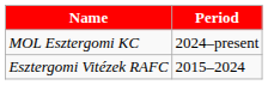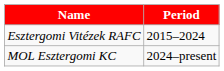rows swapped: Esztergomi Vitézek RAFC <-> MOL Esztergomi KC
